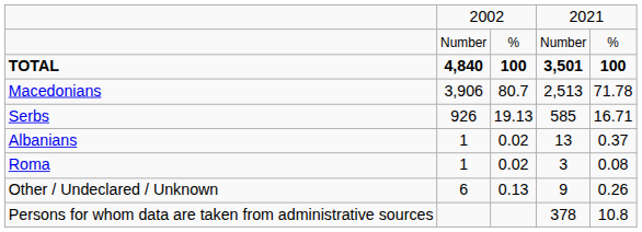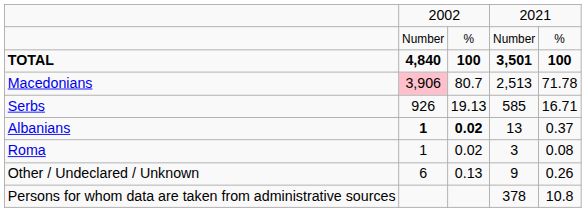Macedonians | column 2: no background -> pink background
Albanians | column 2: normal -> bold
Albanians | column 3: normal -> bold
